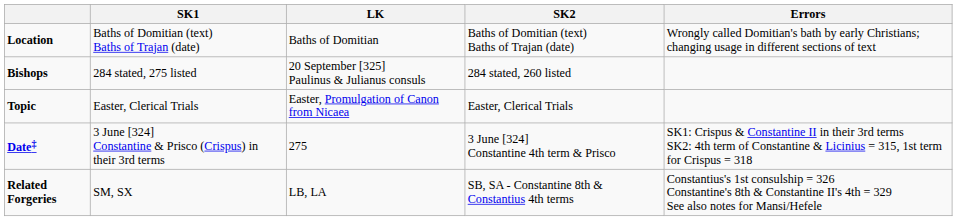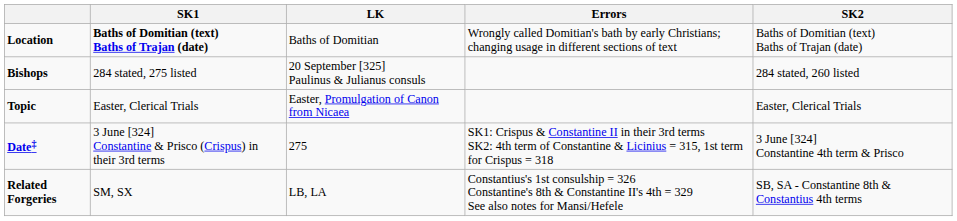columns swapped: SK2 <-> Errors
Location | SK1: normal -> bold
